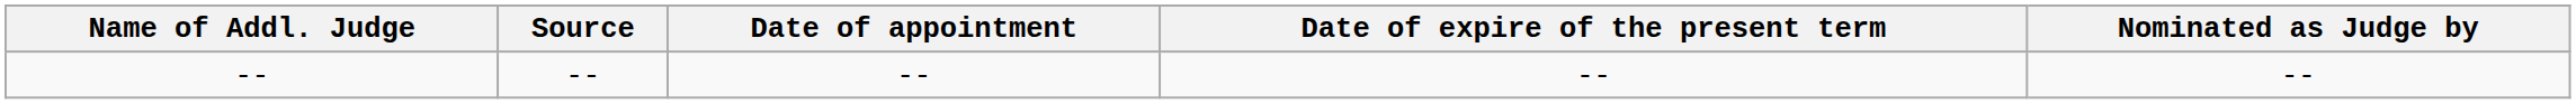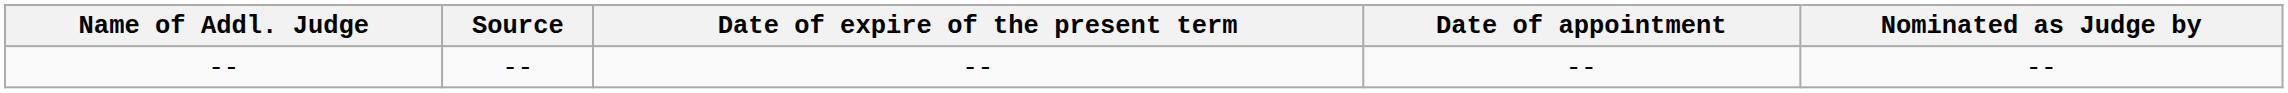columns swapped: Date of appointment <-> Date of expire of the present term
